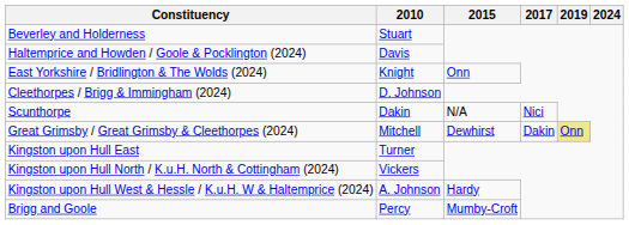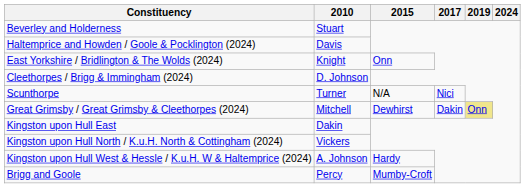Scunthorpe | 2010: Dakin -> Turner
Kingston upon Hull East | 2010: Turner -> Dakin
